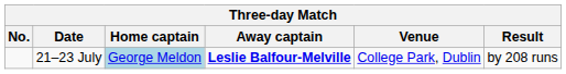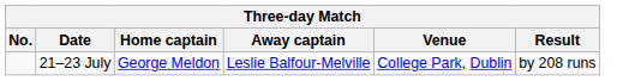21–23 July | Home captain: lightblue background -> no background
21–23 July | Away captain: bold -> normal
